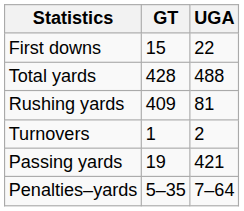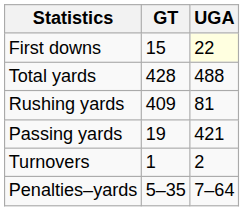First downs | UGA: no background -> lightyellow background
rows swapped: Passing yards <-> Turnovers
